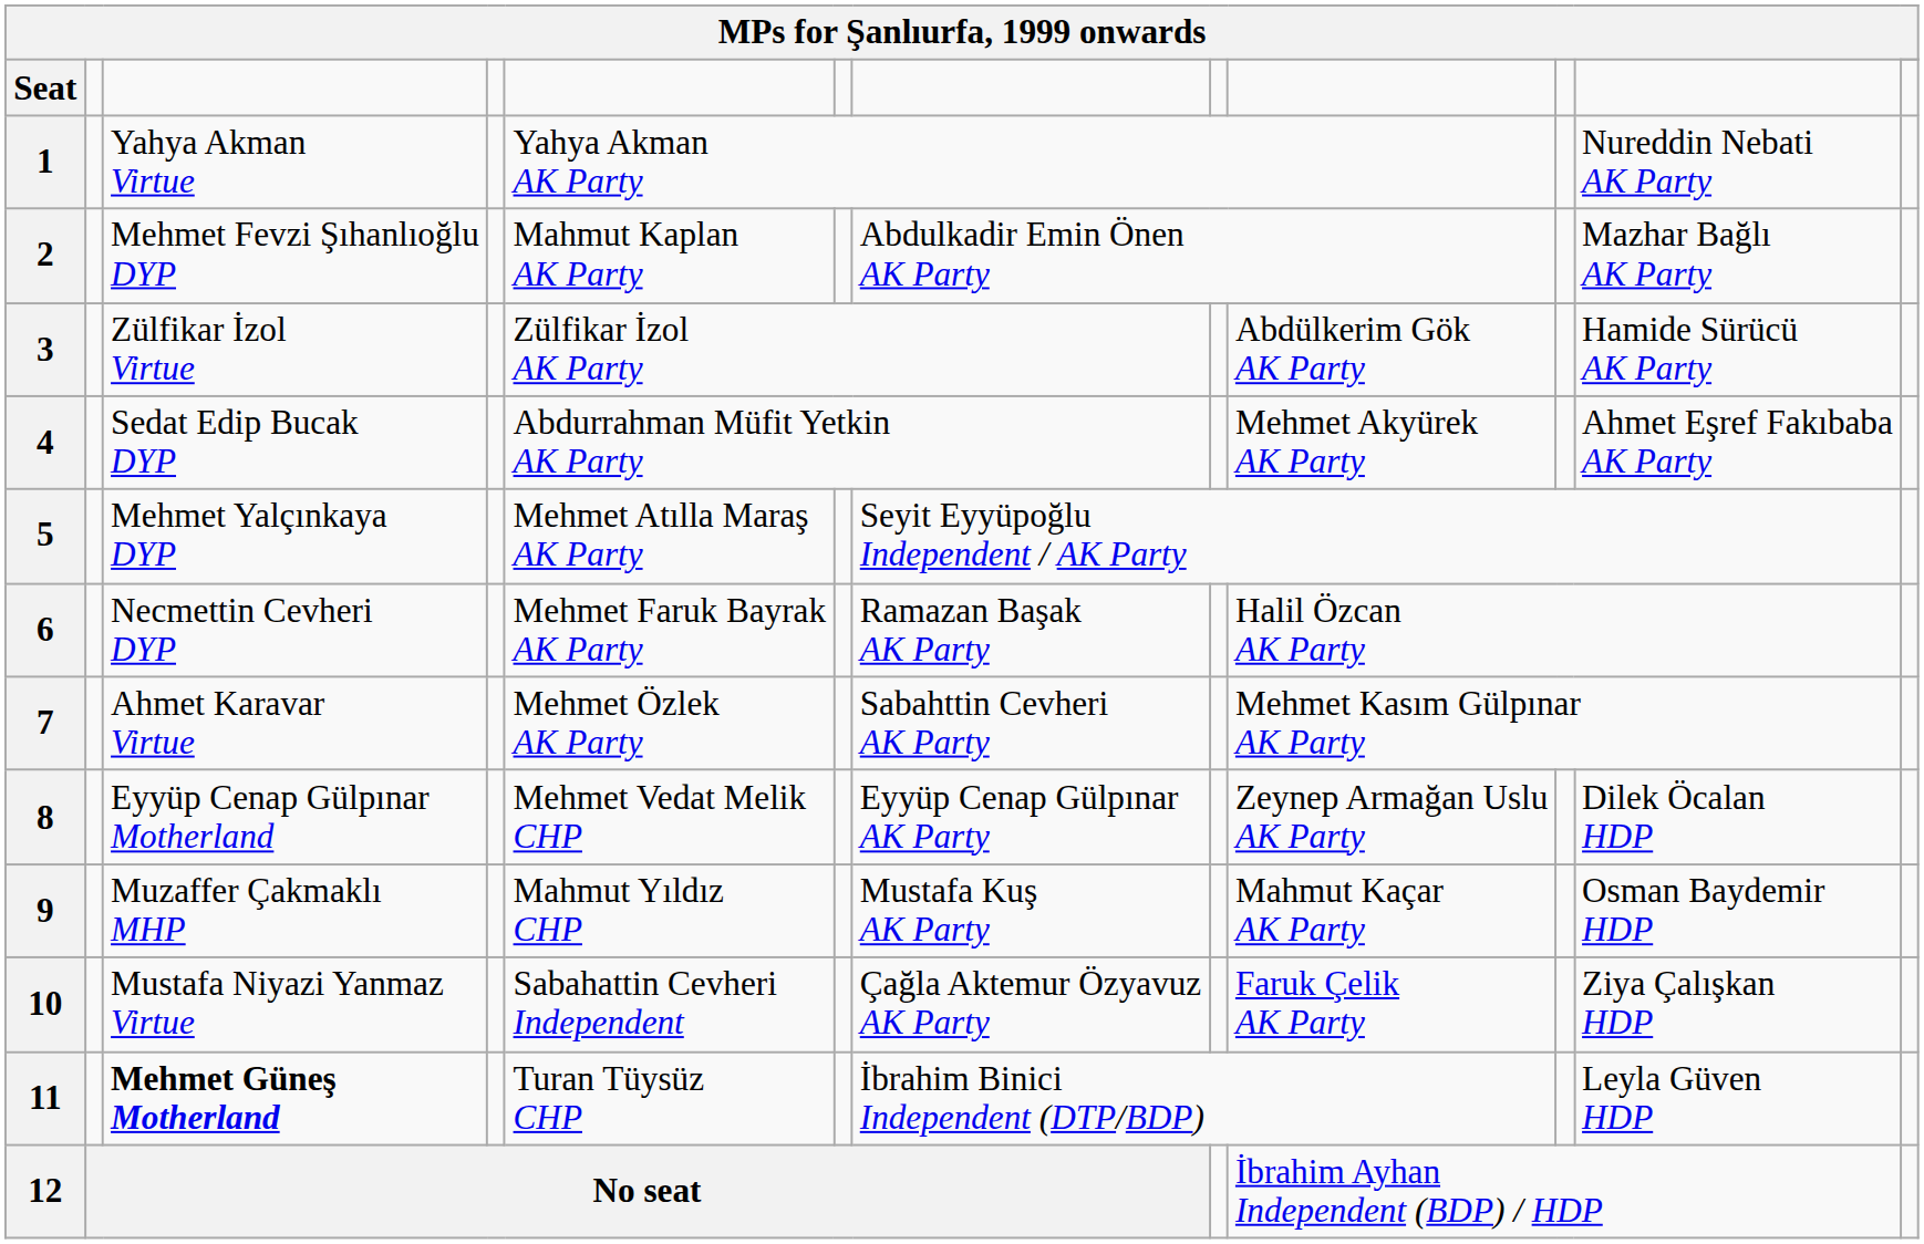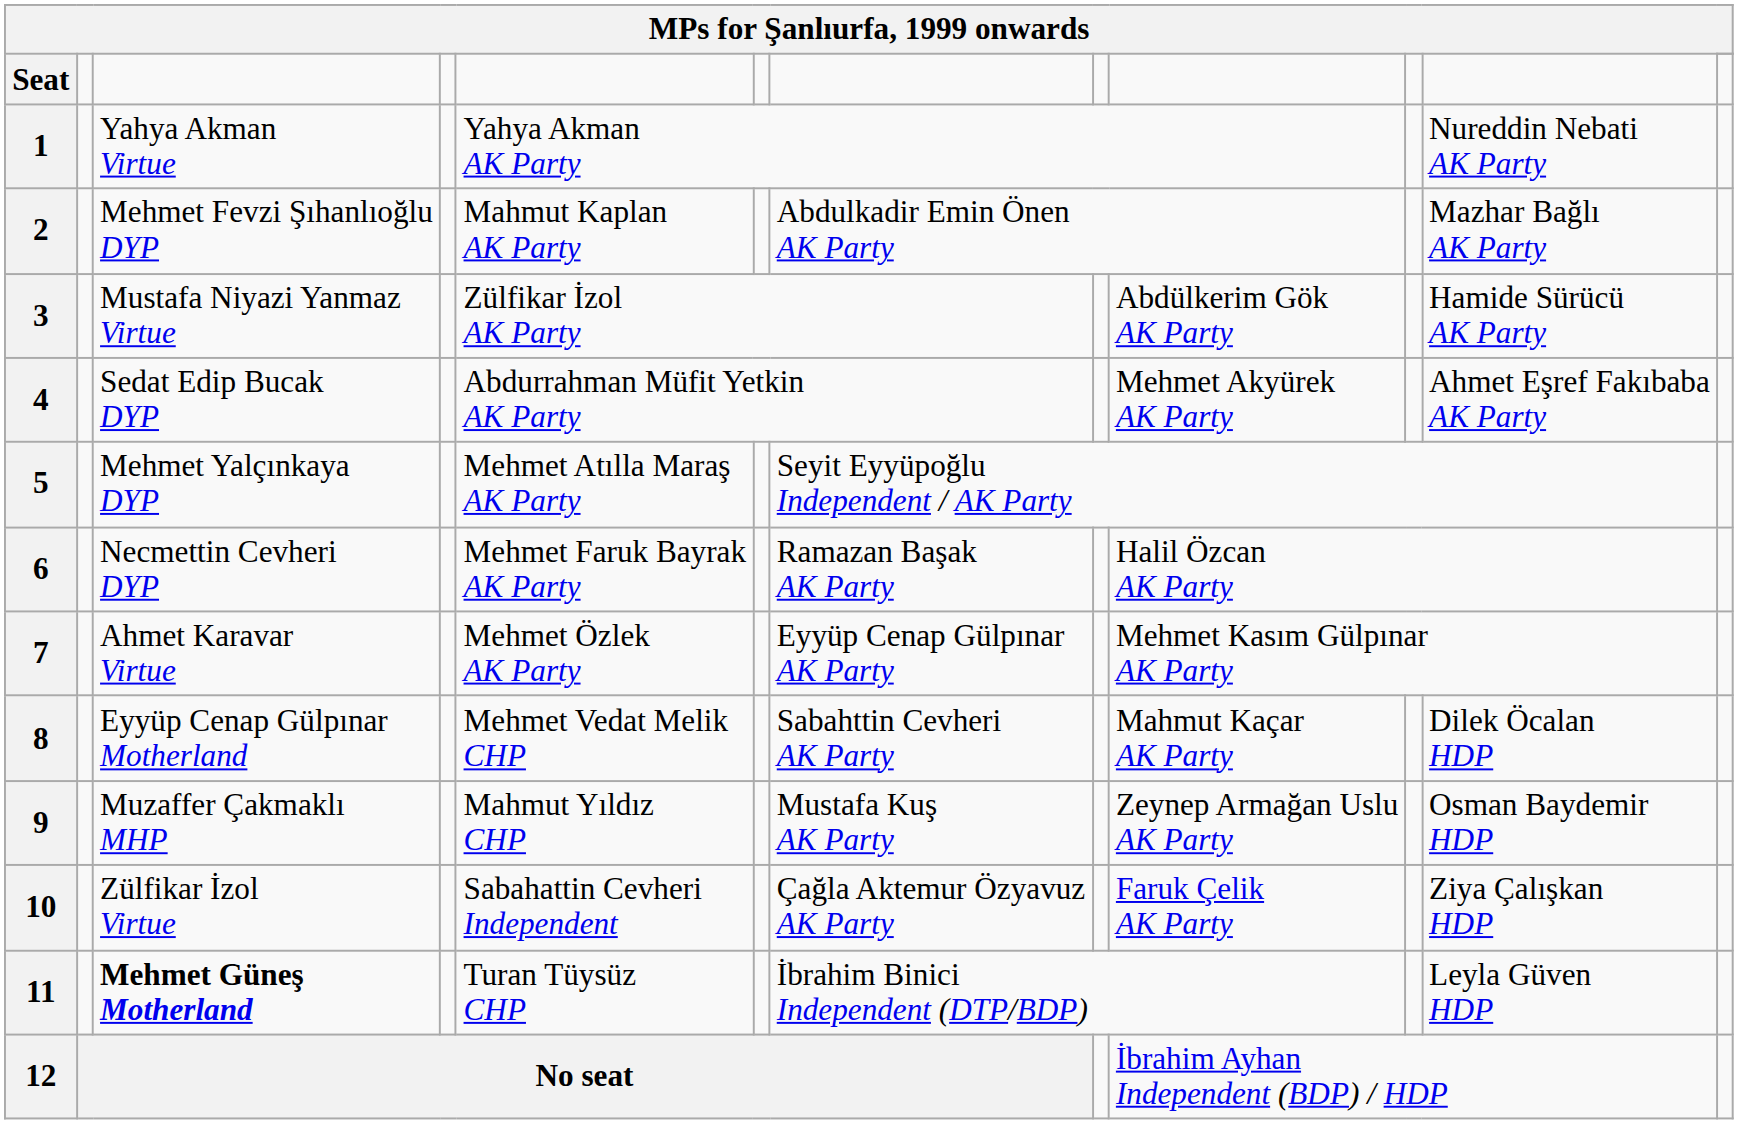3 | column 3: Zülfikar İzol Virtue -> Mustafa Niyazi Yanmaz Virtue
7 | column 7: Sabahttin Cevheri AK Party -> Eyyüp Cenap Gülpınar AK Party
8 | column 7: Eyyüp Cenap Gülpınar AK Party -> Sabahttin Cevheri AK Party
8 | column 9: Zeynep Armağan Uslu AK Party -> Mahmut Kaçar AK Party
9 | column 9: Mahmut Kaçar AK Party -> Zeynep Armağan Uslu AK Party
10 | column 3: Mustafa Niyazi Yanmaz Virtue -> Zülfikar İzol Virtue
